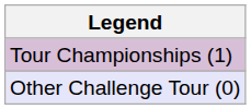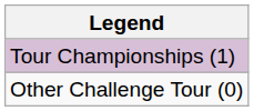row 3 | column 1: lavender background -> no background
